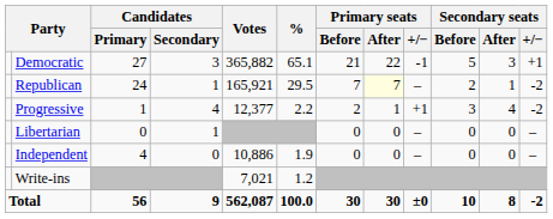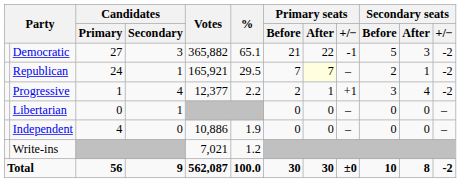Democratic | Secondary seats / +/−: +1 -> -2
